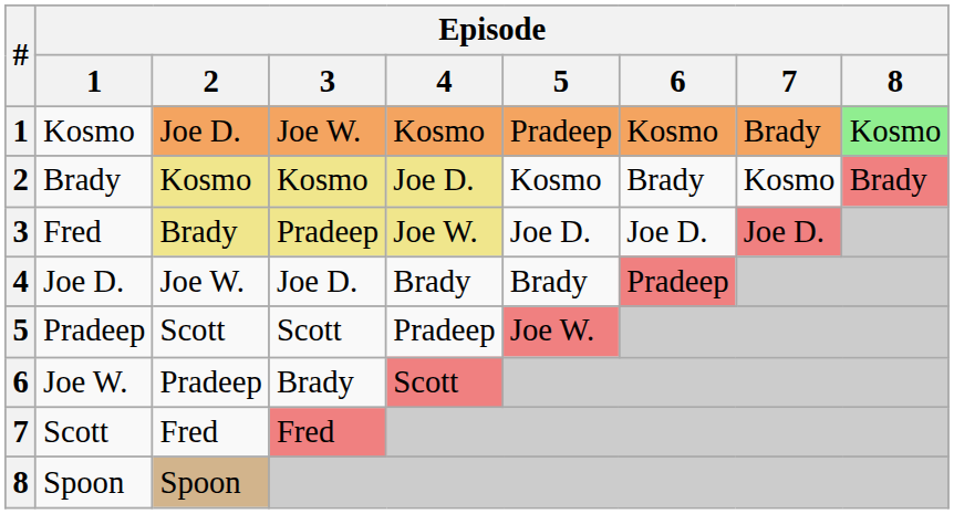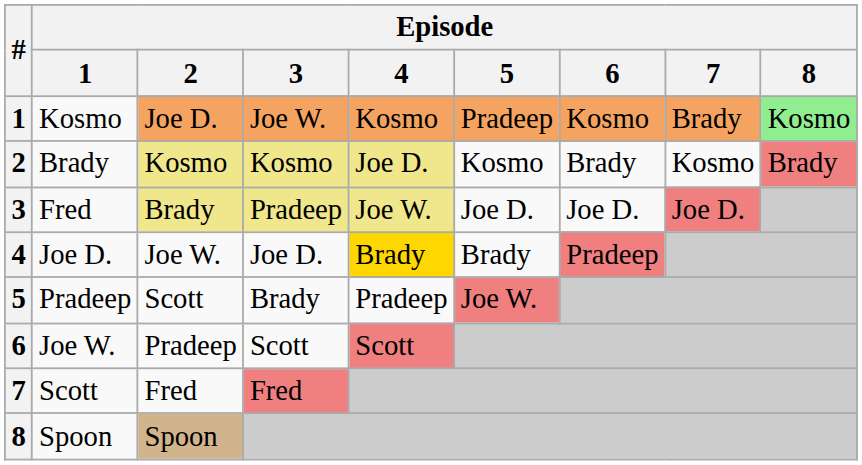row 6 | Episode / 4: no background -> gold background
row 7 | Episode / 3: Scott -> Brady
row 8 | Episode / 3: Brady -> Scott
